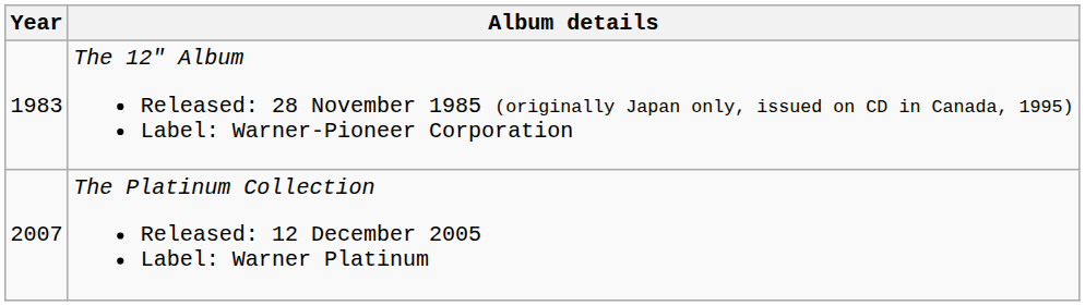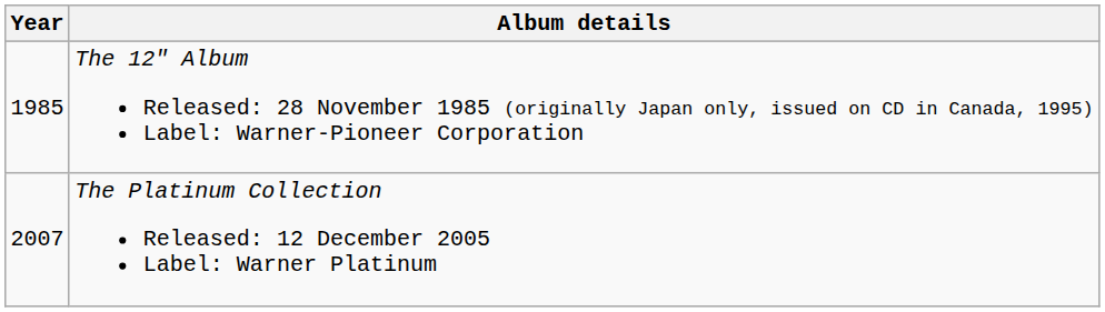row 2 | Year: 1983 -> 1985
